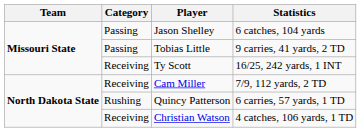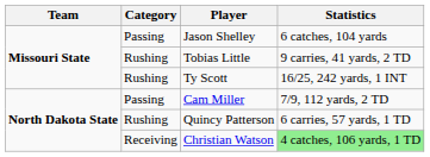Tobias Little | Category: Passing -> Rushing
Ty Scott | Category: Receiving -> Rushing
Cam Miller | Category: Receiving -> Passing
Christian Watson | Statistics: no background -> lightgreen background
